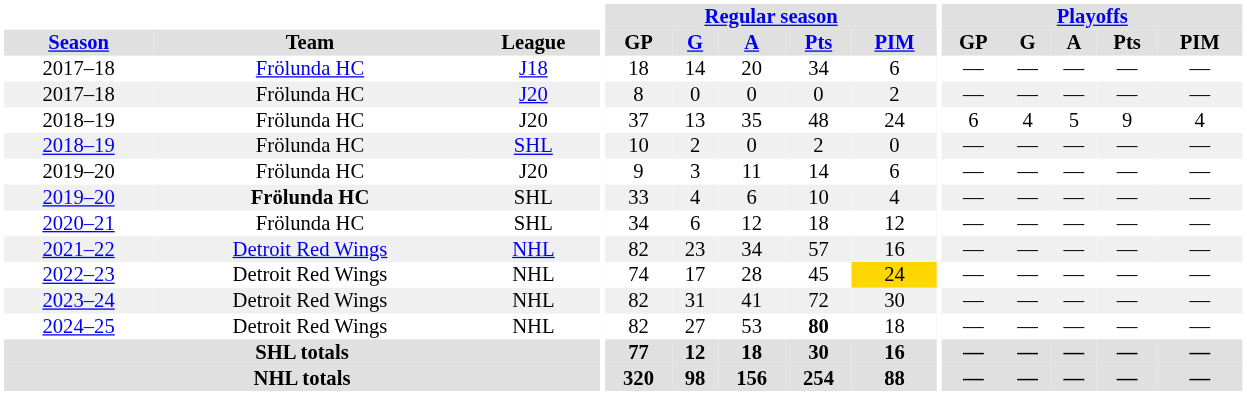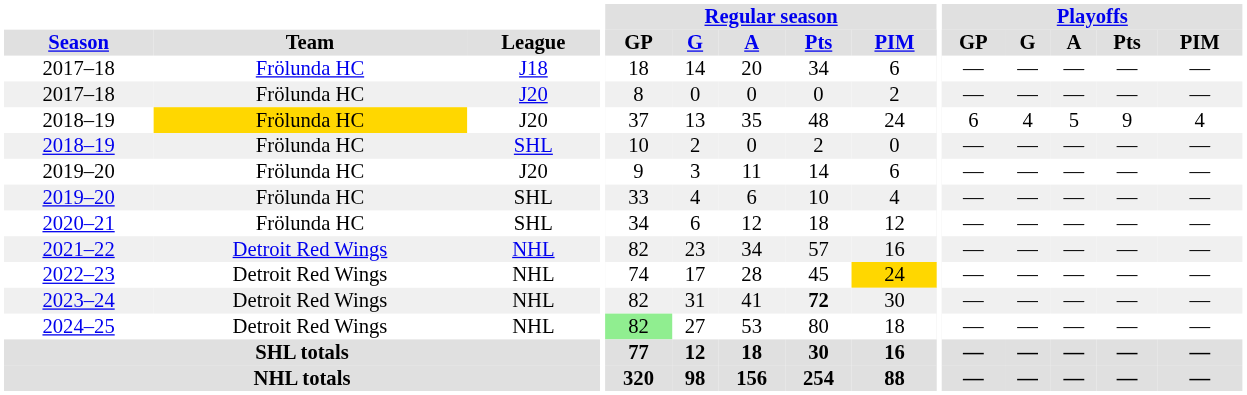2018–19 / J20 | Team: no background -> gold background
2019–20 / SHL | Team: bold -> normal
2023–24 | Regular season / Pts: normal -> bold
2024–25 | Regular season / GP: no background -> lightgreen background
2024–25 | Regular season / Pts: bold -> normal
